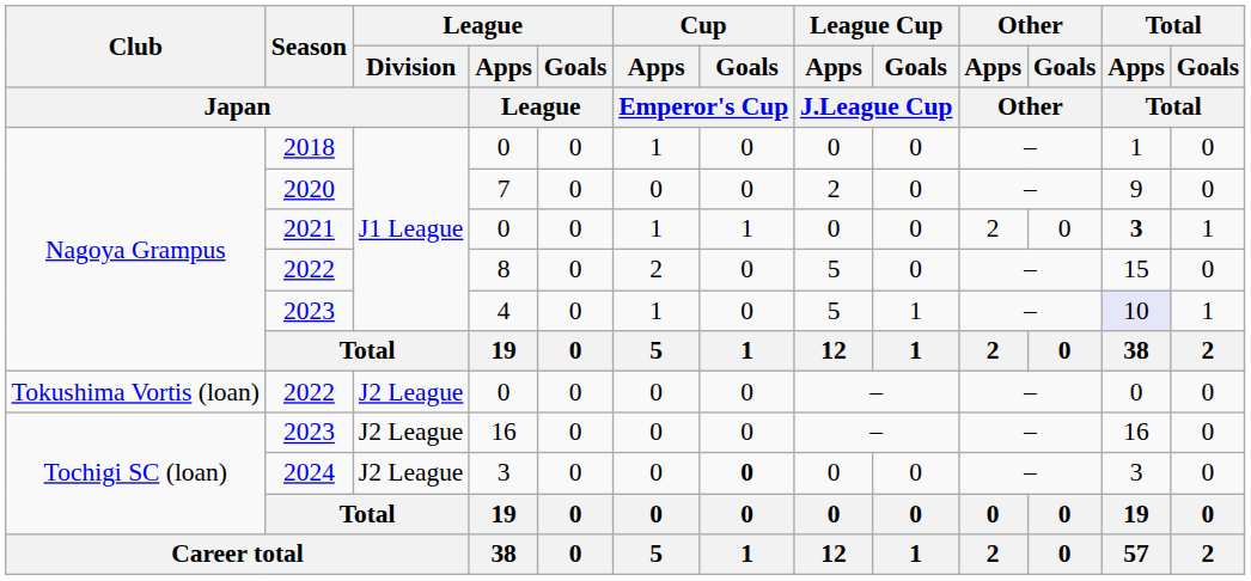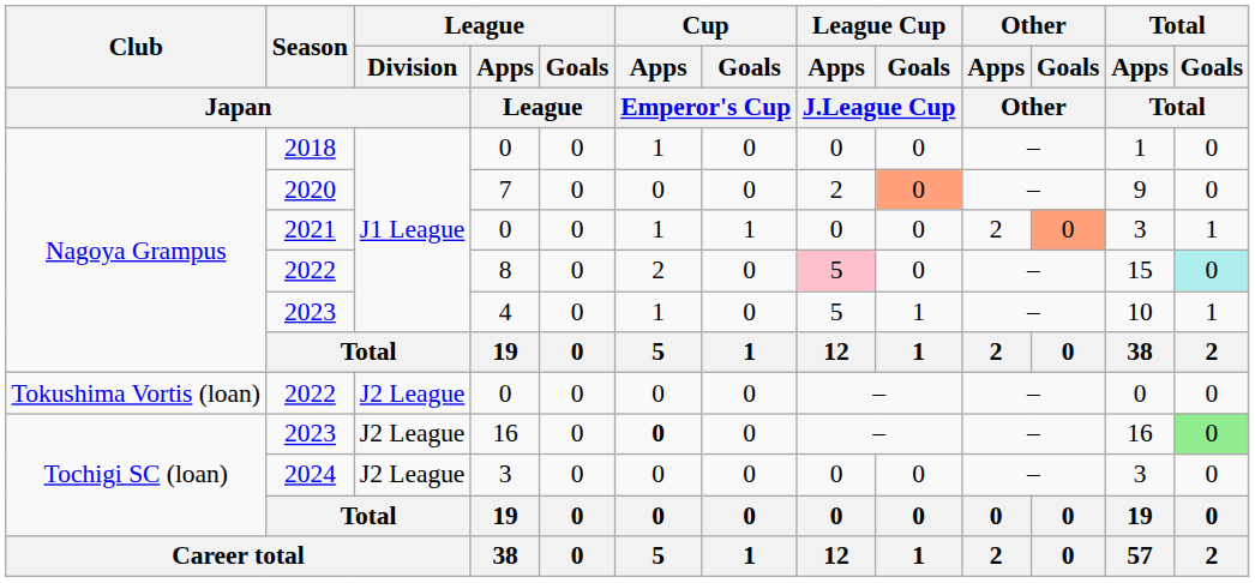2020 | League Cup / Goals / J.League Cup: no background -> lightsalmon background
2021 | Other / Goals / Other: no background -> lightsalmon background
2021 | Total / Apps / Total: bold -> normal
2022 / 8 | League Cup / Apps / J.League Cup: no background -> pink background
2022 / 8 | Total / Goals / Total: no background -> paleturquoise background
2023 / 4 | Total / Apps / Total: lavender background -> no background
2023 / 16 | Cup / Apps / Emperor's Cup: normal -> bold
2023 / 16 | Total / Goals / Total: no background -> lightgreen background
2024 | Cup / Goals / Emperor's Cup: bold -> normal
